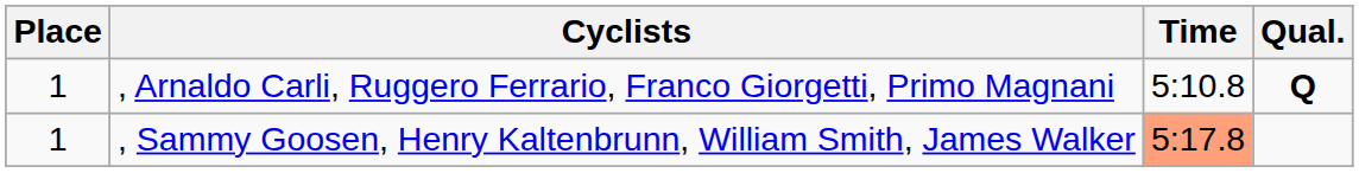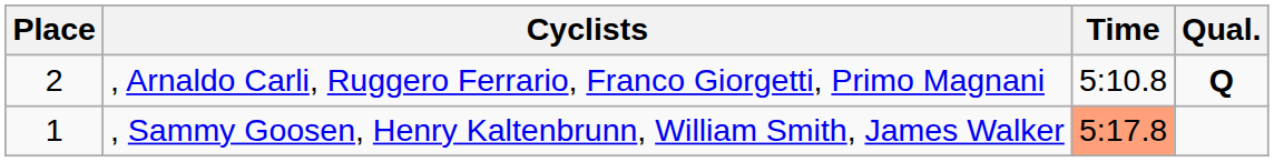row 2 | Place: 1 -> 2
